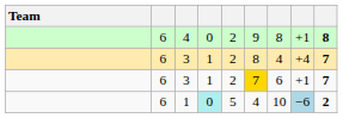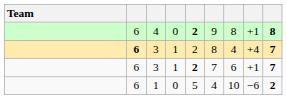row 2 | column 5: normal -> bold
row 3 | column 2: normal -> bold
row 4 | column 5: normal -> bold
row 4 | column 6: gold background -> no background
row 5 | column 4: paleturquoise background -> no background
row 5 | column 8: lightblue background -> no background
